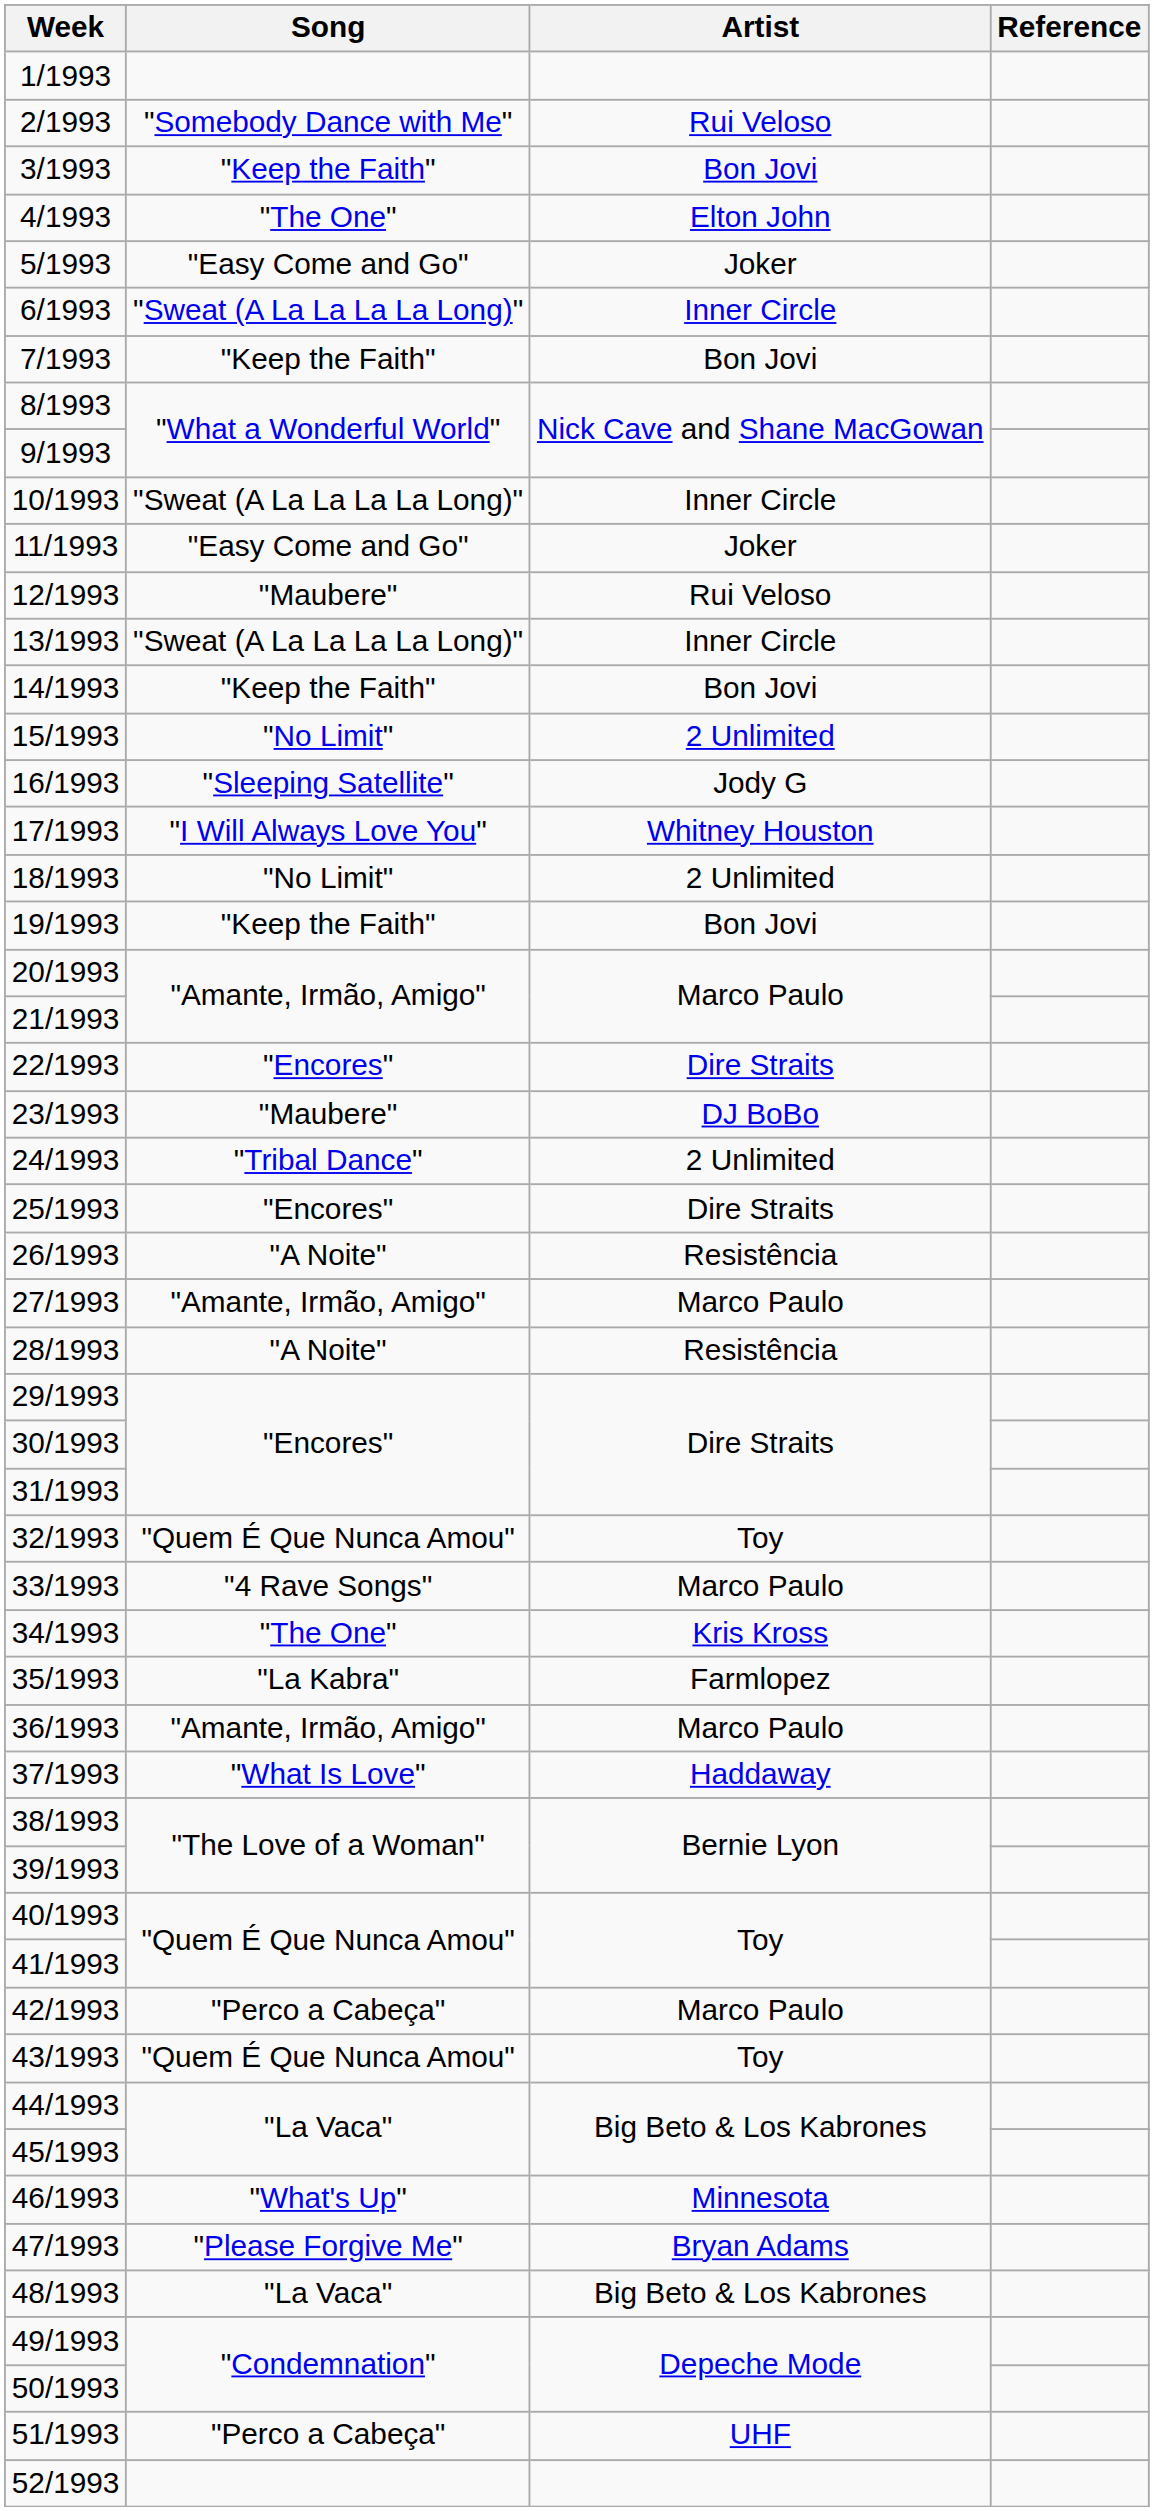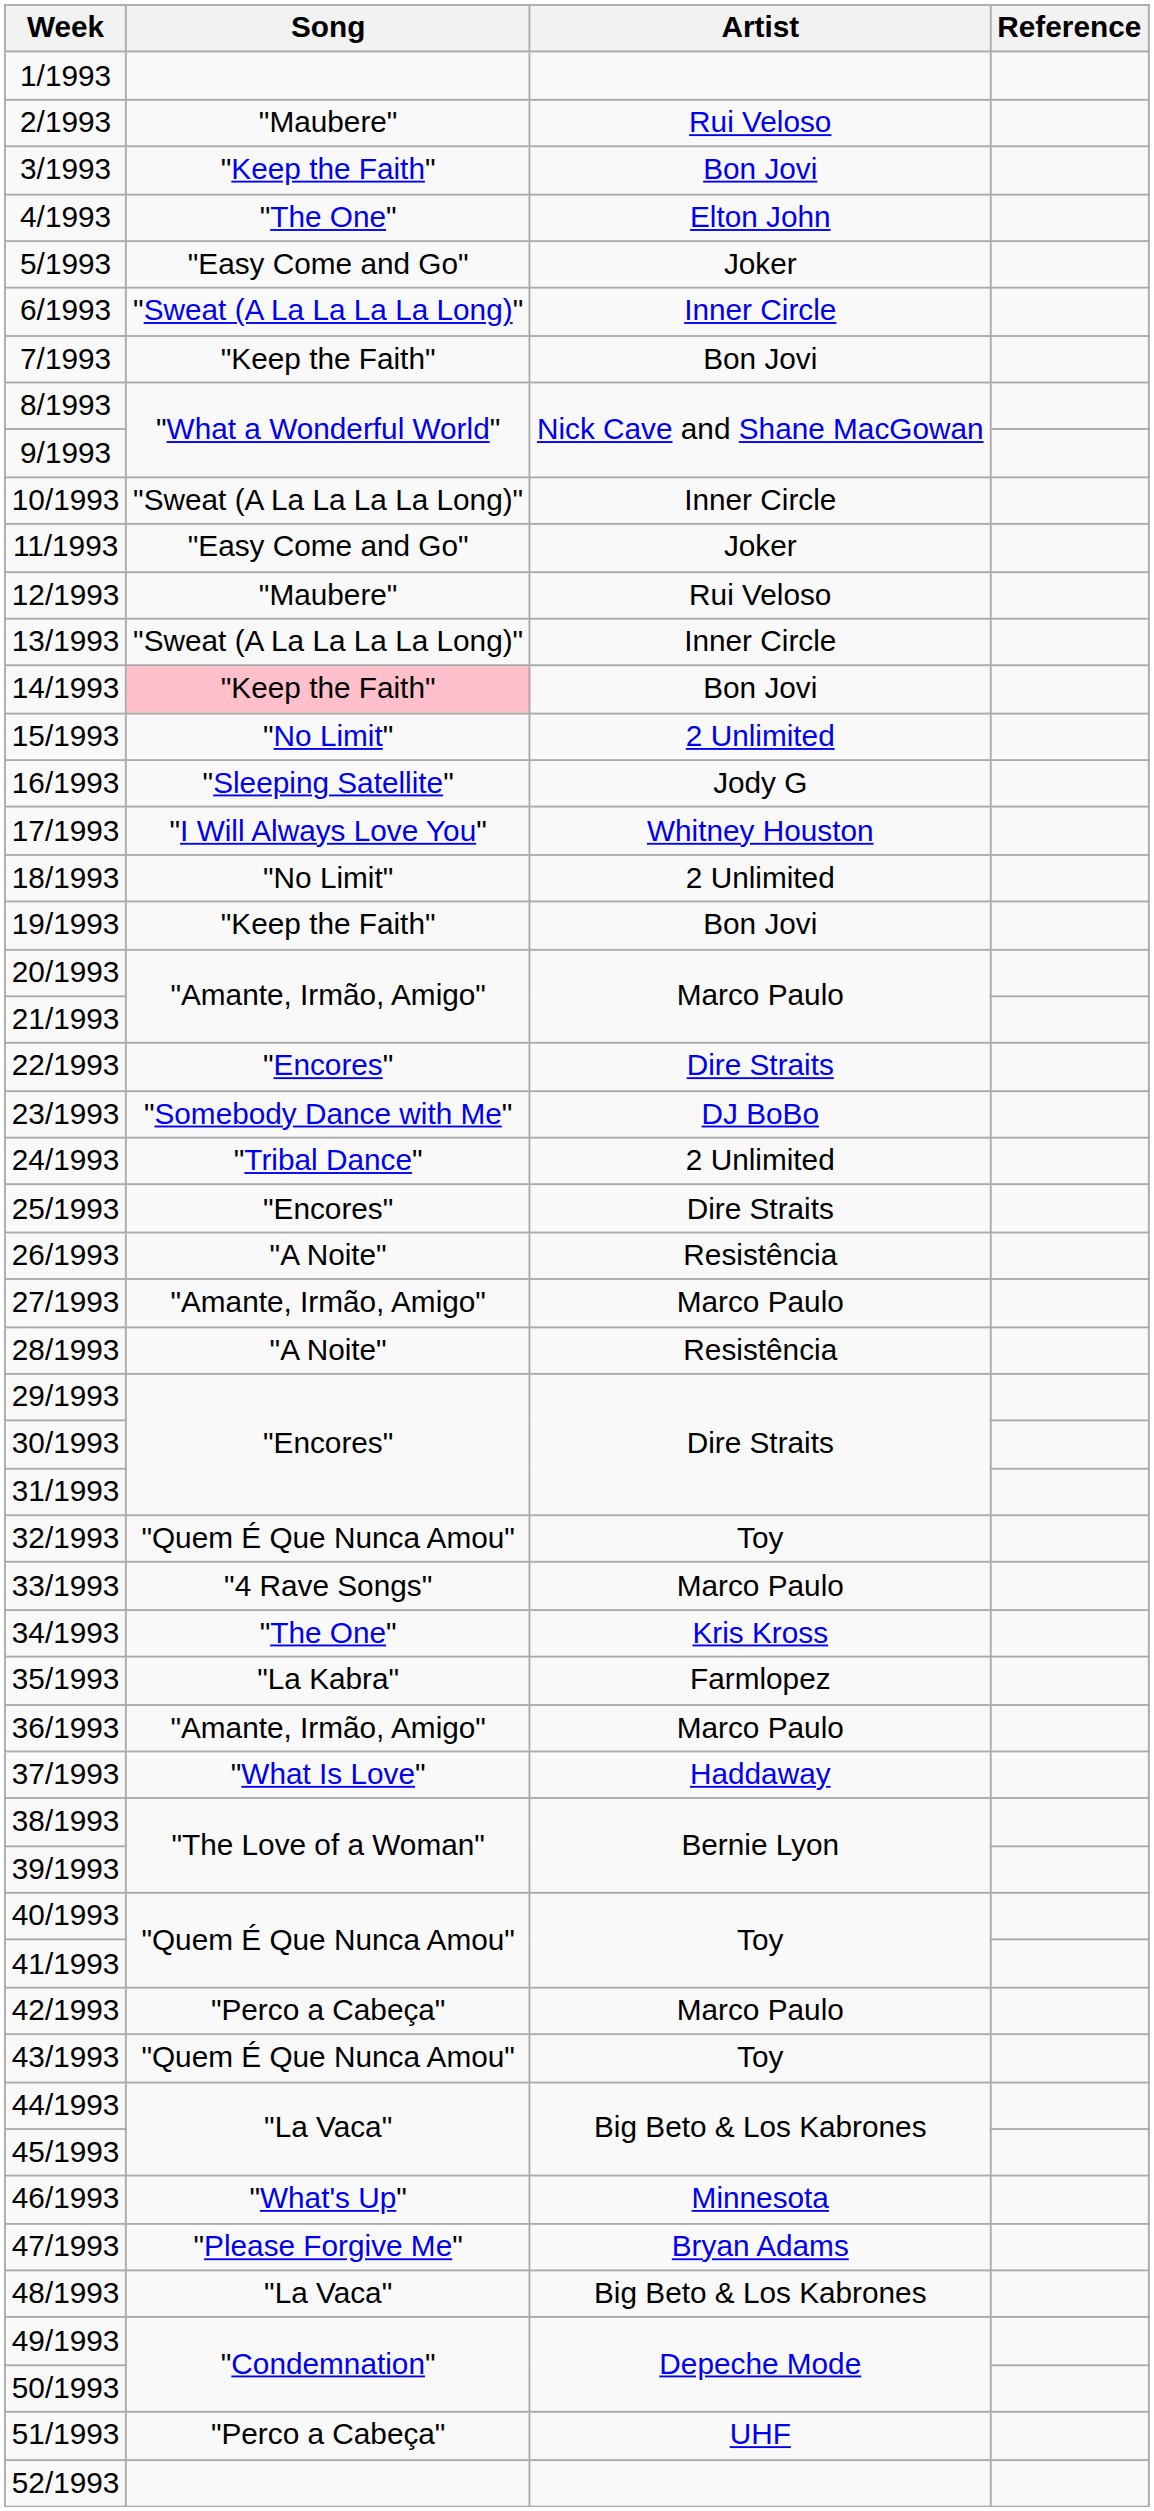2/1993 | Song: "Somebody Dance with Me" -> "Maubere"
14/1993 | Song: no background -> pink background
23/1993 | Song: "Maubere" -> "Somebody Dance with Me"
